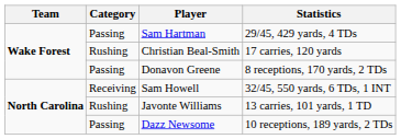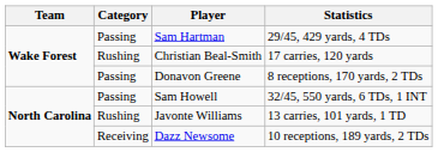Sam Howell | Category: Receiving -> Passing
Dazz Newsome | Category: Passing -> Receiving
